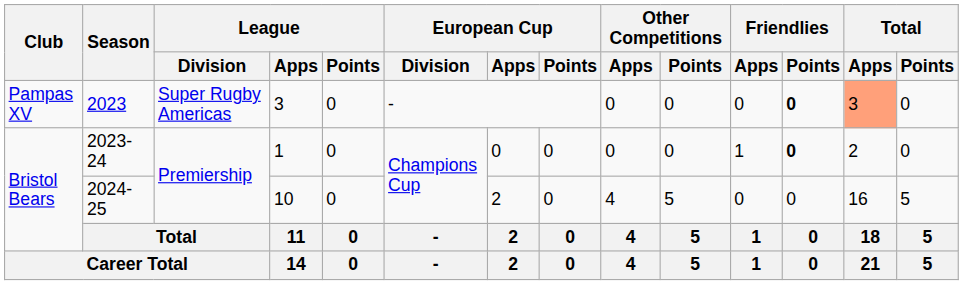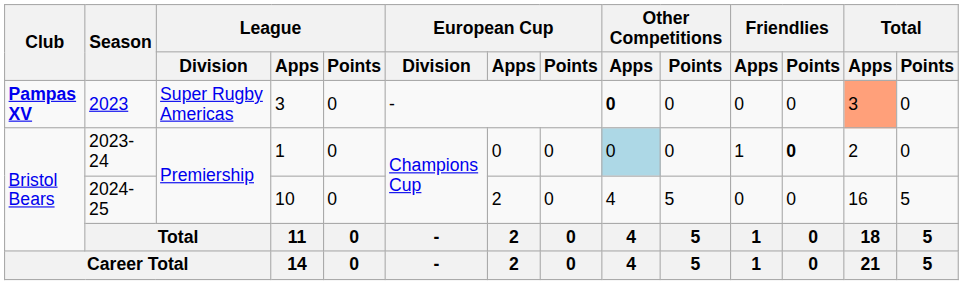2023 | Club: normal -> bold
2023 | Other Competitions / Apps: normal -> bold
2023 | Friendlies / Points: bold -> normal
2023-24 | Other Competitions / Apps: no background -> lightblue background
